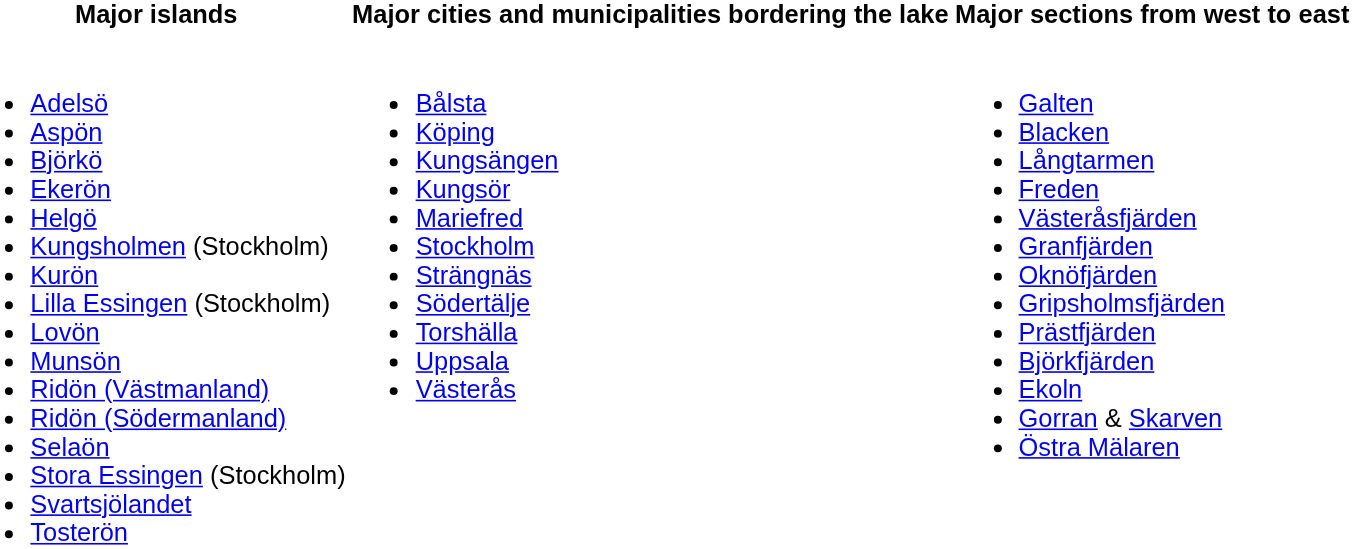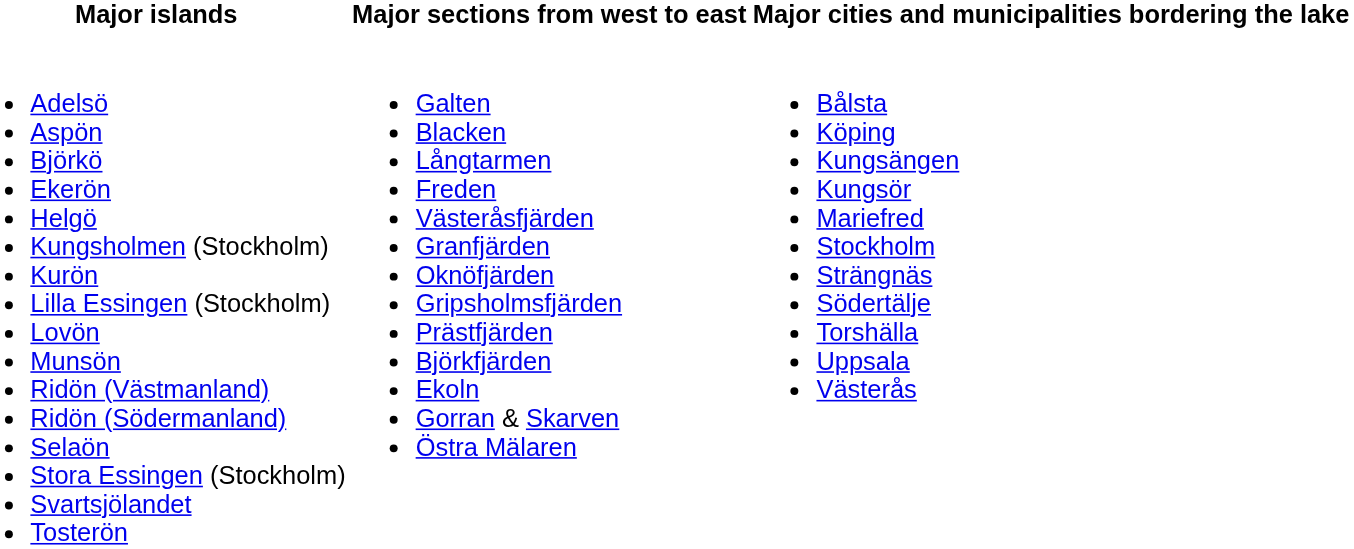columns swapped: Major sections from west to east <-> Major cities and municipalities bordering the lake
